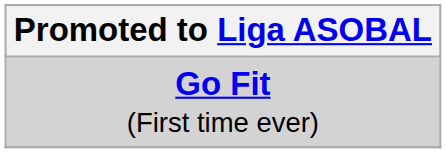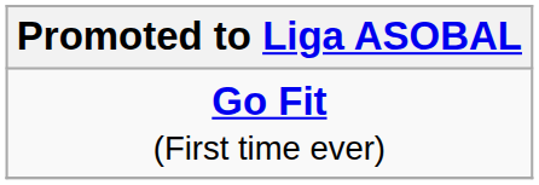Go Fit (First time ever) | column 1: lightgrey background -> no background
